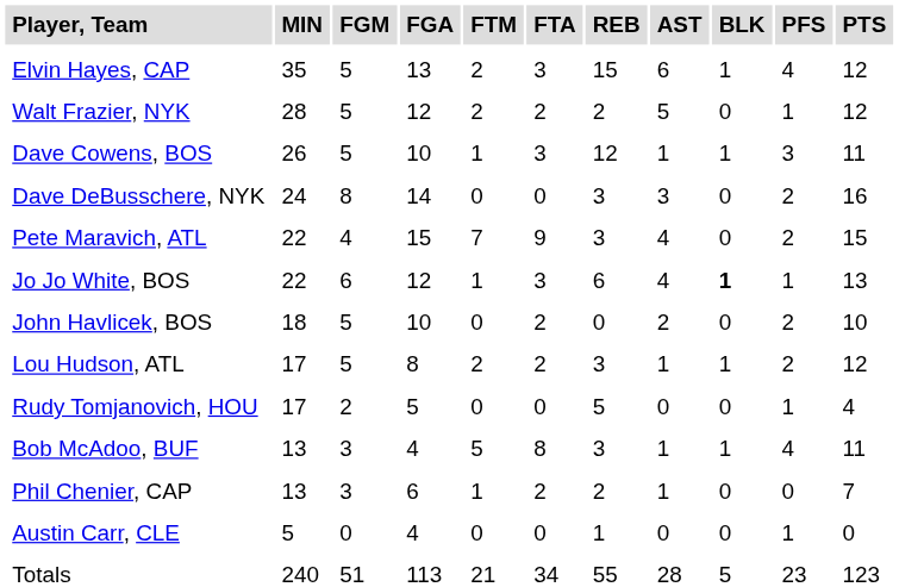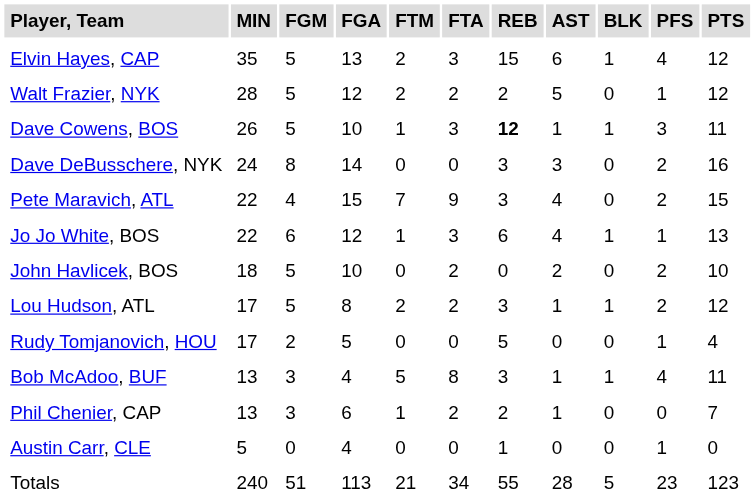Dave Cowens, BOS | REB: normal -> bold
Jo Jo White, BOS | BLK: bold -> normal
